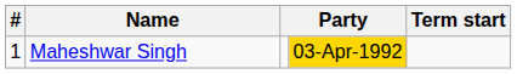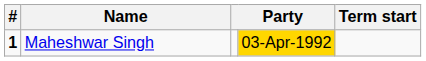Maheshwar Singh | #: normal -> bold
